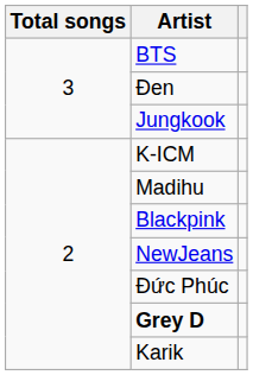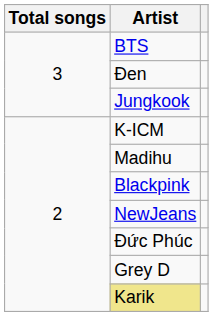Grey D | Artist: bold -> normal
Karik | Artist: no background -> khaki background
